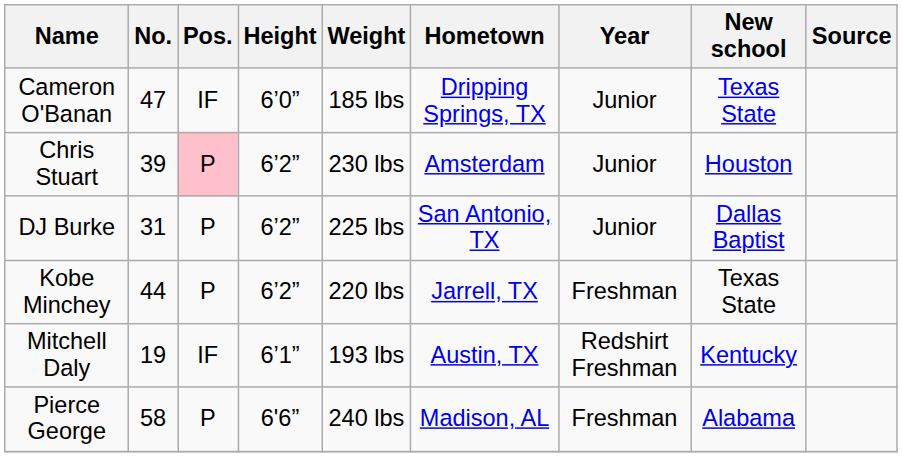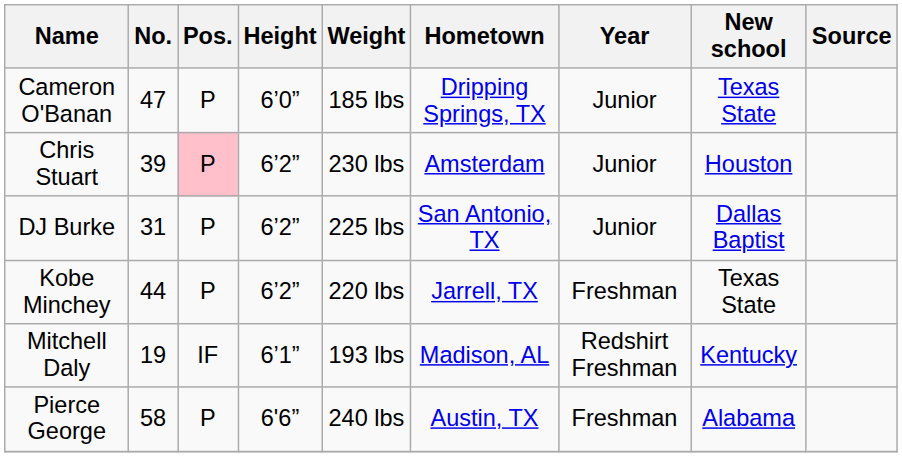Cameron O'Banan | Pos.: IF -> P
Mitchell Daly | Hometown: Austin, TX -> Madison, AL
Pierce George | Hometown: Madison, AL -> Austin, TX
